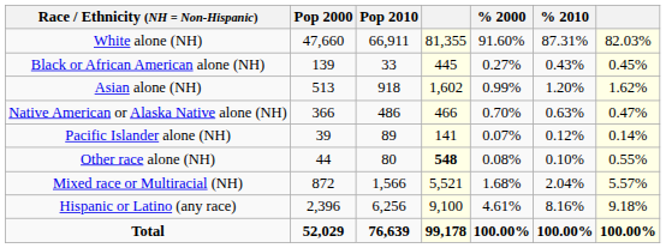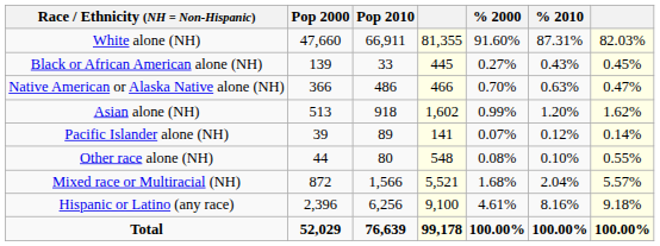rows swapped: Native American or Alaska Native alone (NH) <-> Asian alone (NH)
Other race alone (NH) | column 4: bold -> normal
